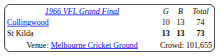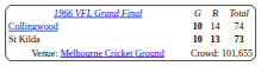Collingwood | column 2: normal -> bold
Collingwood | column 3: 13 -> 14
St Kilda | column 2: 13 -> 10
